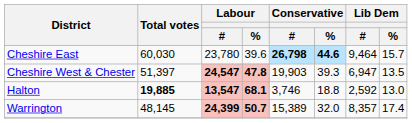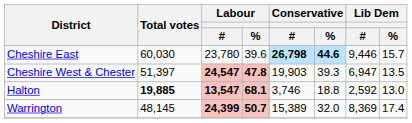Cheshire East | Lib Dem / #: 9,464 -> 9,446
Warrington | Lib Dem / #: 8,357 -> 8,369
